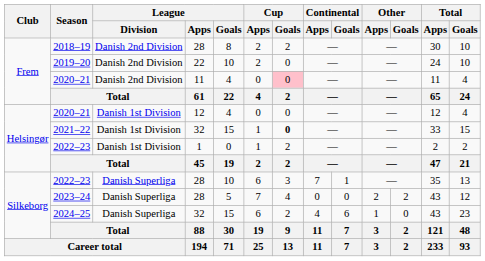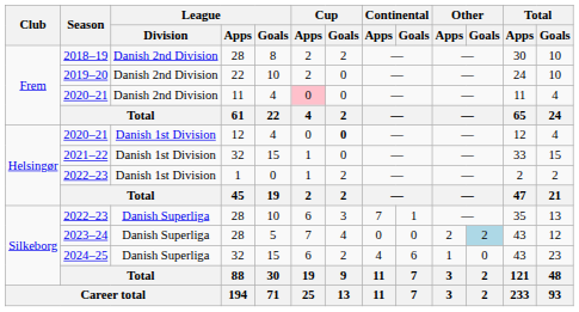2020–21 / 11 | Cup / Apps: no background -> pink background
2020–21 / 11 | Cup / Goals: pink background -> no background
2020–21 / 12 | Cup / Goals: normal -> bold
2021–22 | Cup / Goals: bold -> normal
2023–24 | Other / Goals: no background -> lightblue background
